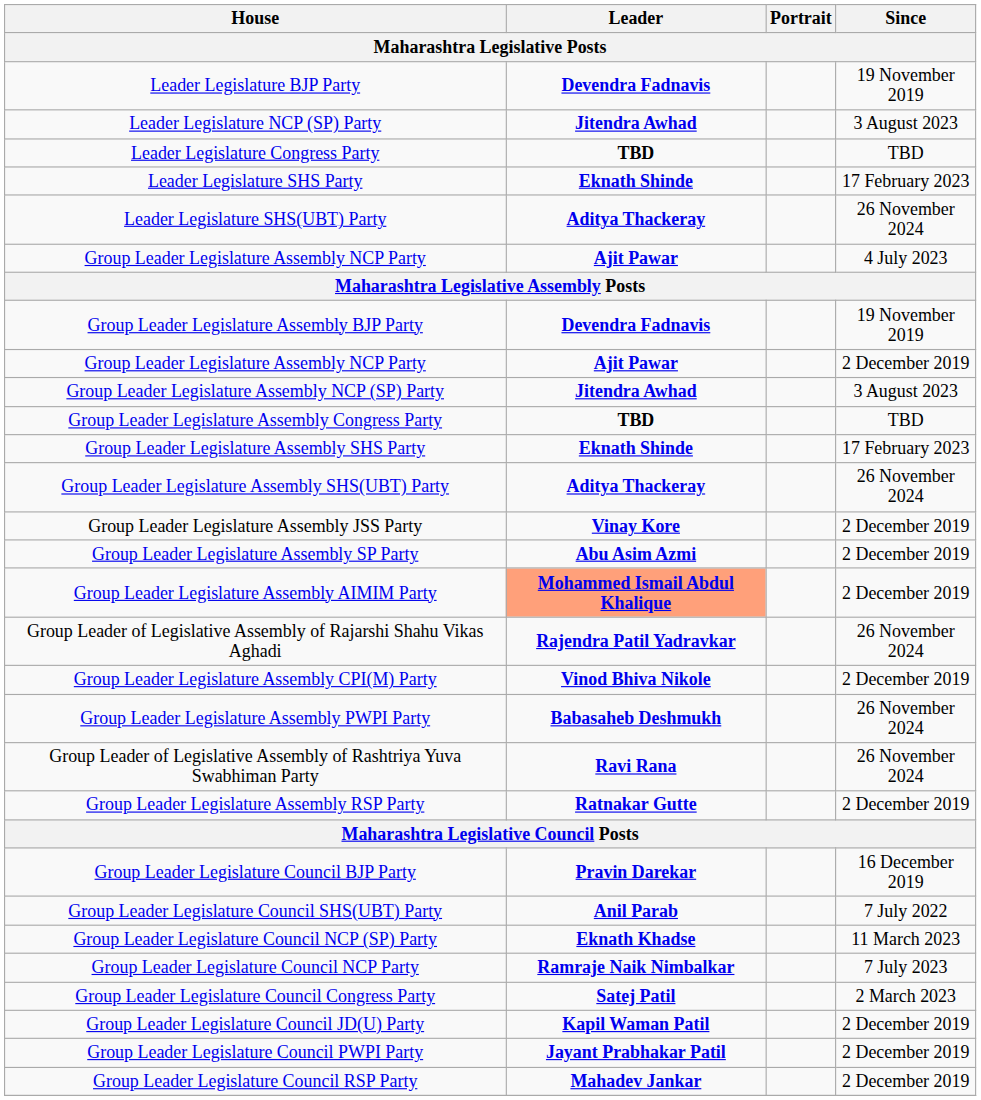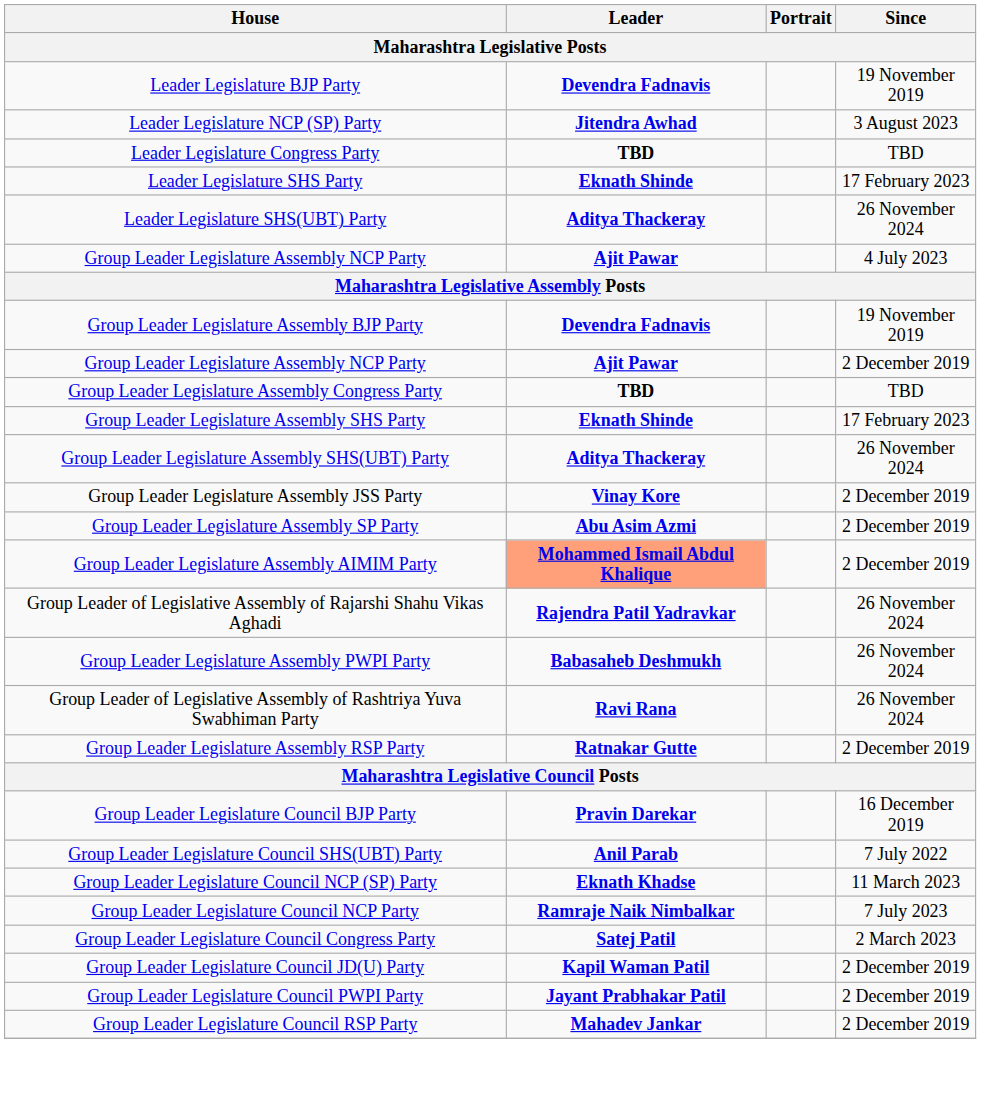- row: Group Leader Legislature Assembly NCP (SP) Party | Jitendra Awhad | 3 August 2023
- row: Group Leader Legislature Assembly CPI(M) Party | Vinod Bhiva Nikole | 2 December 2019
